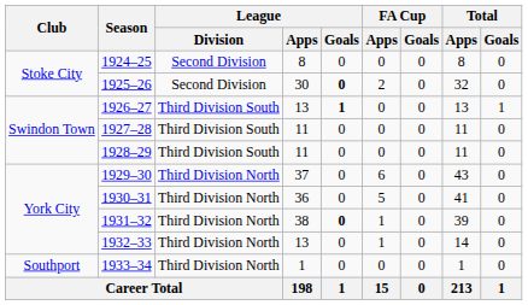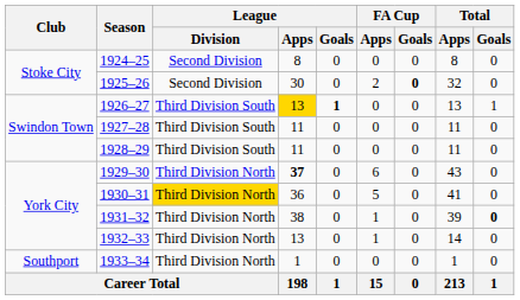1925–26 | League / Goals: bold -> normal
1925–26 | FA Cup / Goals: normal -> bold
1926–27 | League / Apps: no background -> gold background
1929–30 | League / Apps: normal -> bold
1930–31 | League / Division: no background -> gold background
1931–32 | League / Goals: bold -> normal
1931–32 | Total / Goals: normal -> bold
